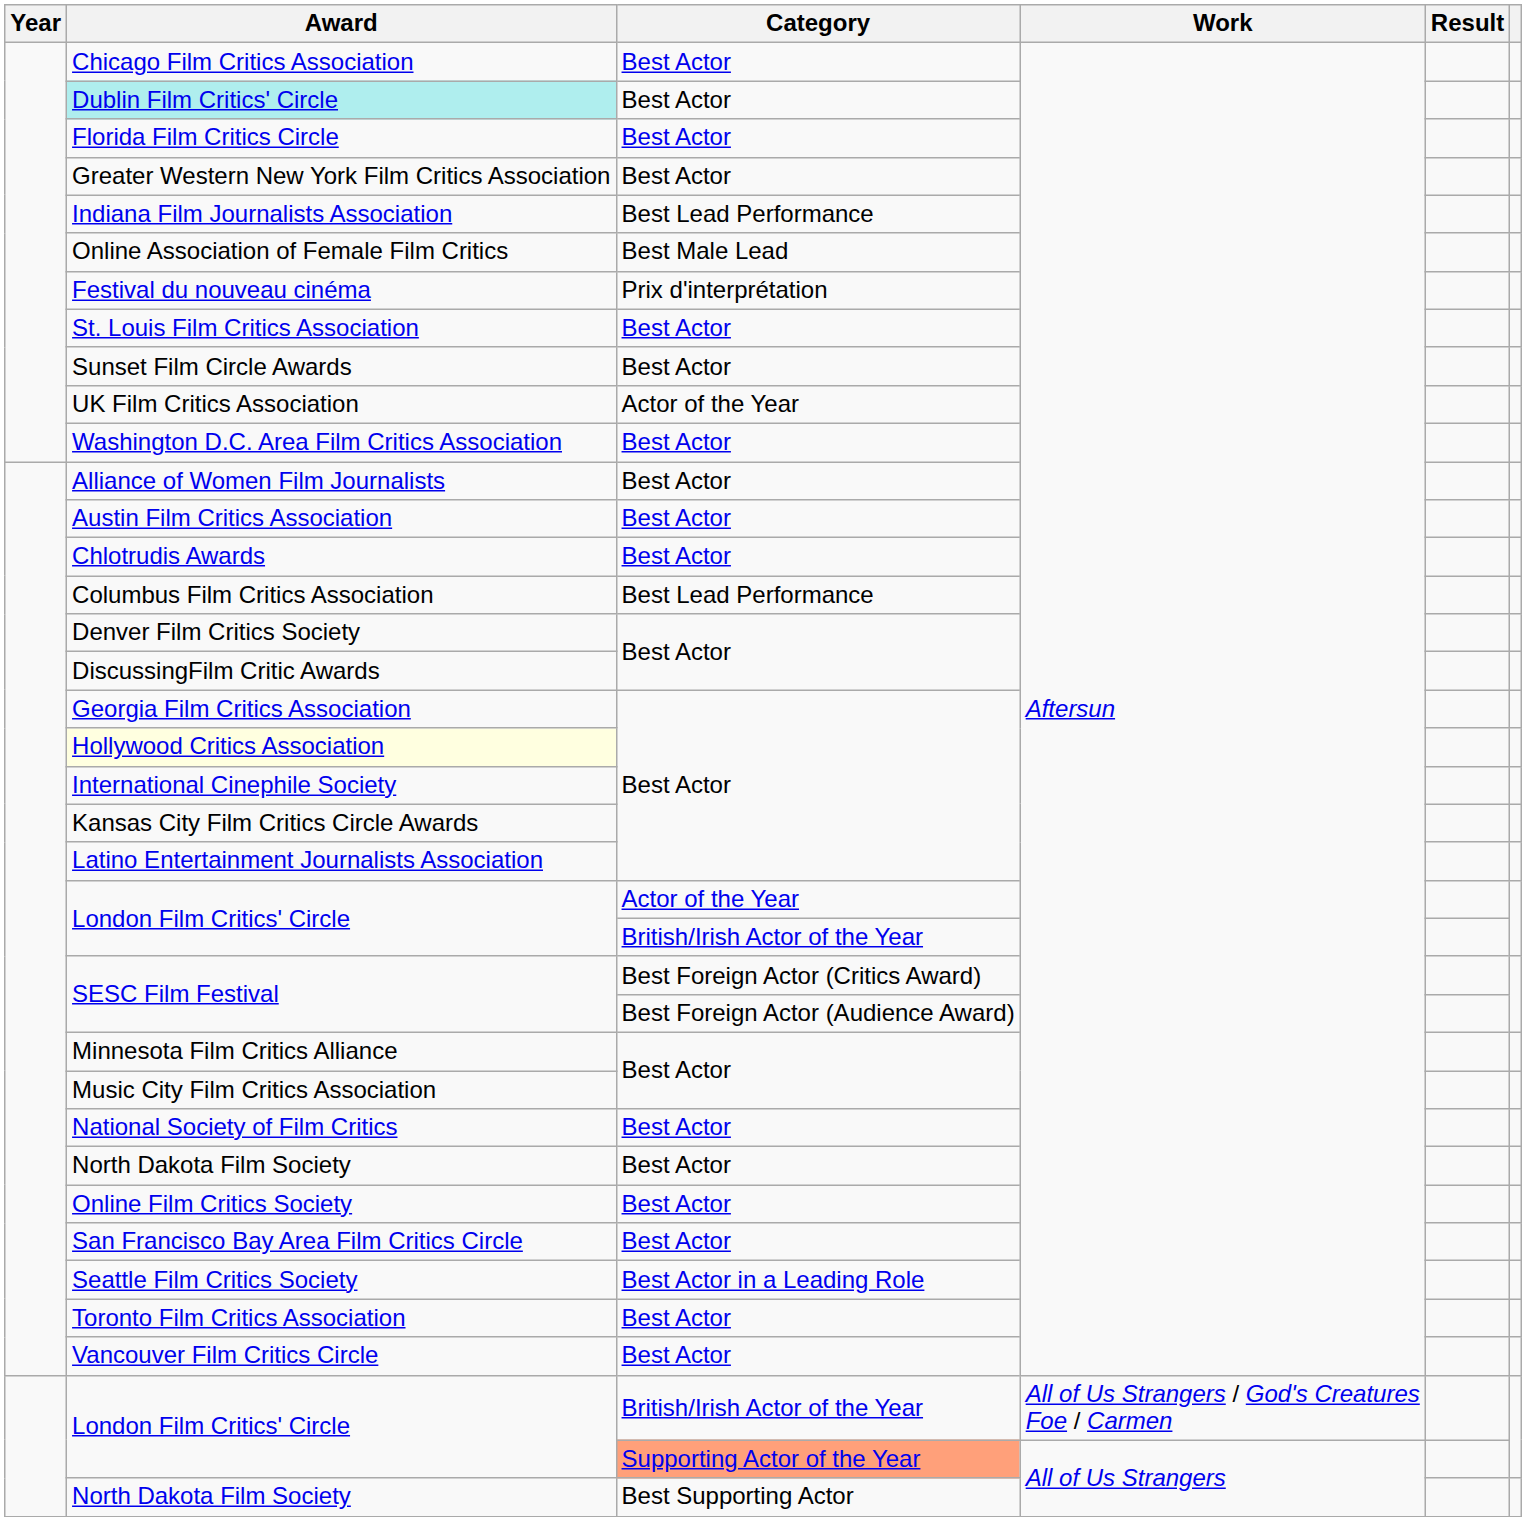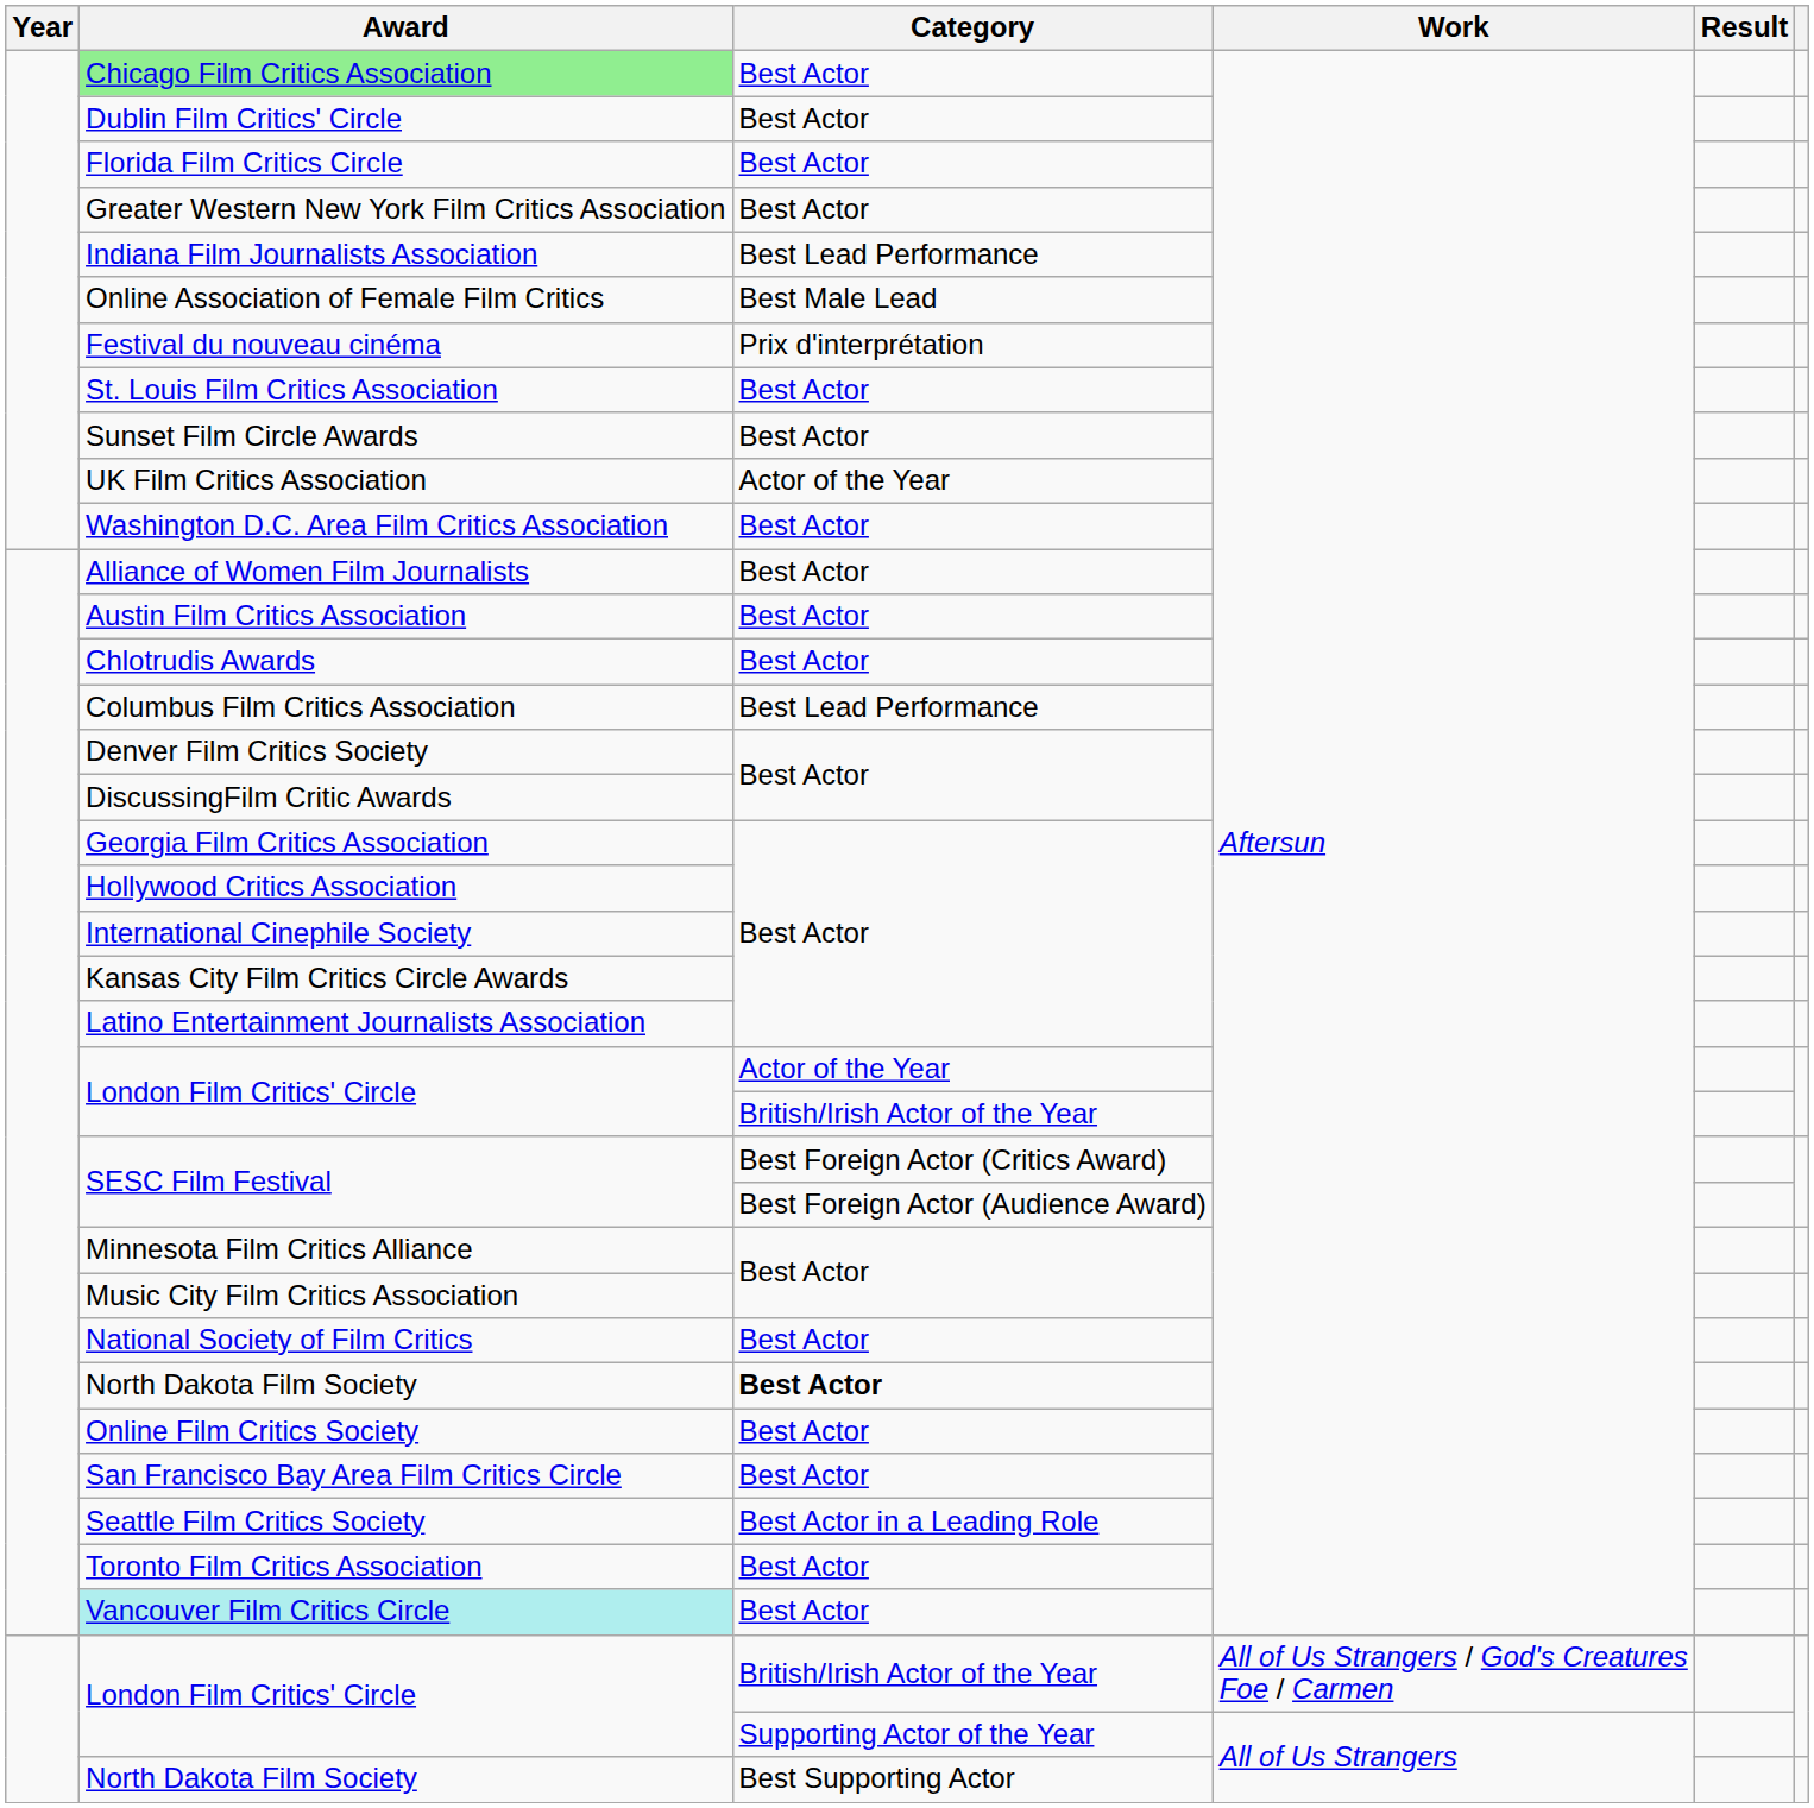Chicago Film Critics Association | Award: no background -> lightgreen background
Dublin Film Critics' Circle | Award: paleturquoise background -> no background
Hollywood Critics Association | Award: lightyellow background -> no background
North Dakota Film Society / Best Actor | Category: normal -> bold
Vancouver Film Critics Circle | Award: no background -> paleturquoise background
London Film Critics' Circle / Supporting Actor of the Year | Category: lightsalmon background -> no background
